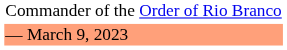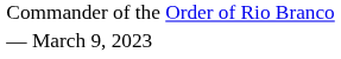— March 9, 2023 | column 1: lightsalmon background -> no background
